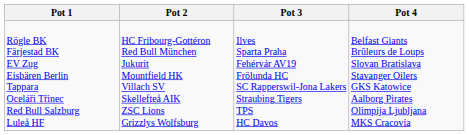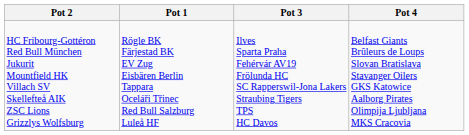columns swapped: Pot 1 <-> Pot 2
